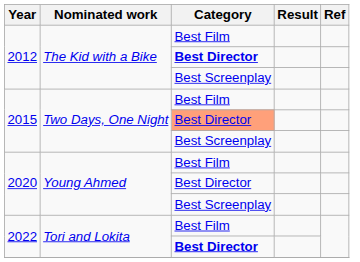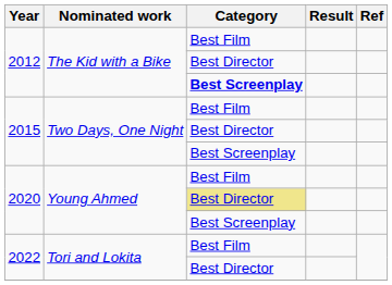2012 / Best Director | Category: bold -> normal
2012 / Best Screenplay | Category: normal -> bold
2015 / Best Director | Category: lightsalmon background -> no background
2020 / Best Director | Category: no background -> khaki background
2022 / Best Director | Category: bold -> normal
